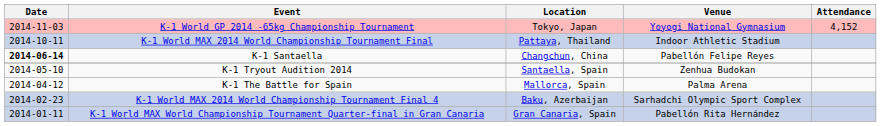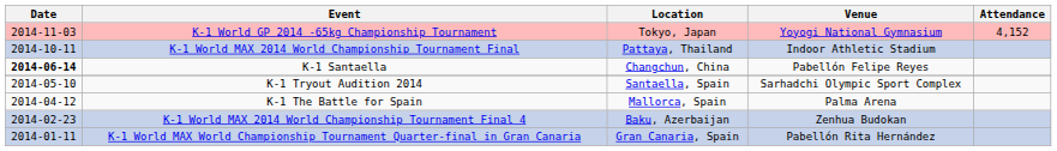K-1 Tryout Audition 2014 | Venue: Zenhua Budokan -> Sarhadchi Olympic Sport Complex
K-1 World MAX 2014 World Championship Tournament Final 4 | Venue: Sarhadchi Olympic Sport Complex -> Zenhua Budokan
